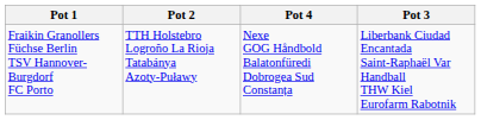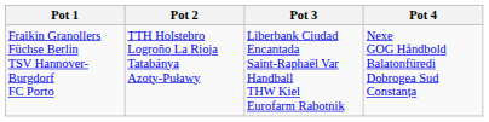columns swapped: Pot 3 <-> Pot 4
